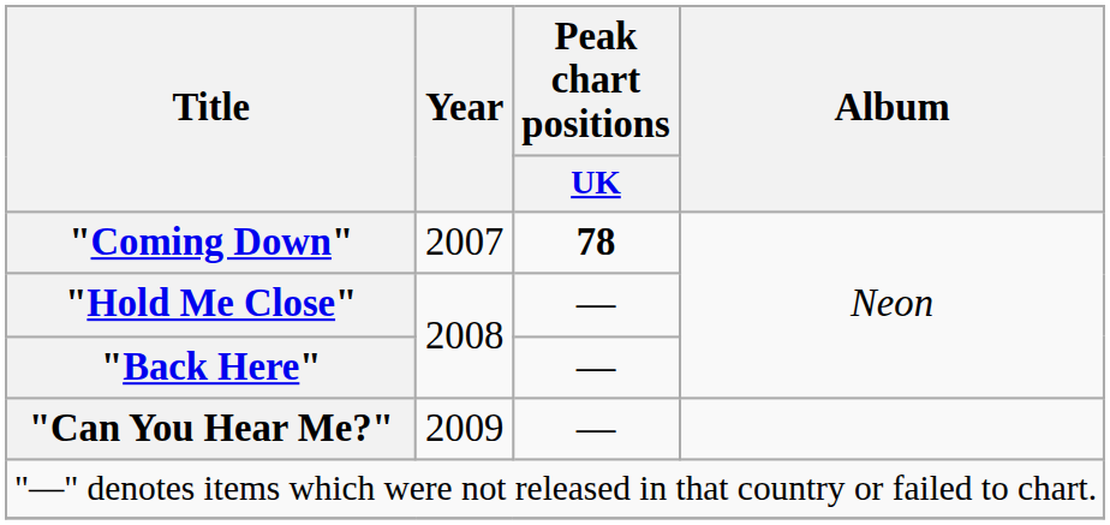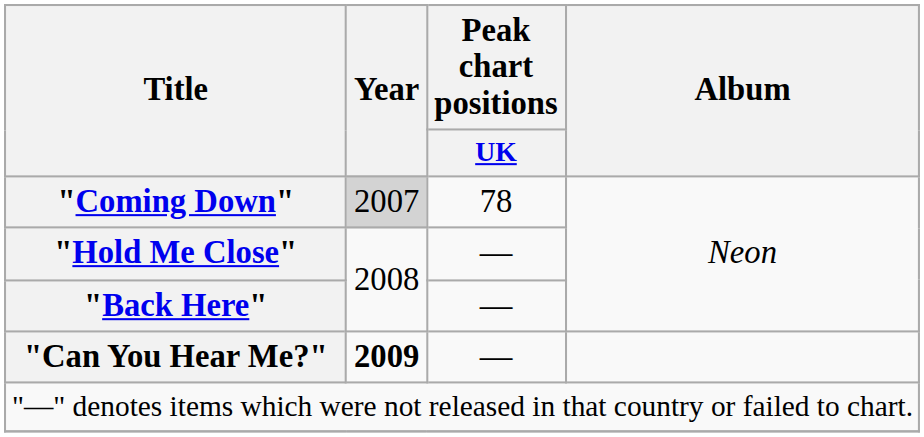"Coming Down" | Year: no background -> lightgrey background
"Coming Down" | Peak chart positions / UK: bold -> normal
"Can You Hear Me?" | Year: normal -> bold
